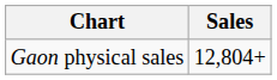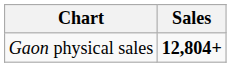Gaon physical sales | Sales: normal -> bold
